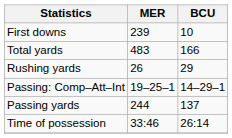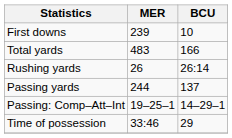Rushing yards | BCU: 29 -> 26:14
rows swapped: Passing yards <-> Passing: Comp–Att–Int
Time of possession | BCU: 26:14 -> 29
